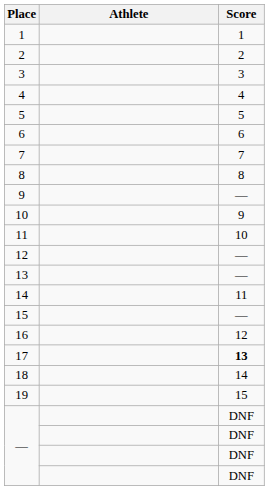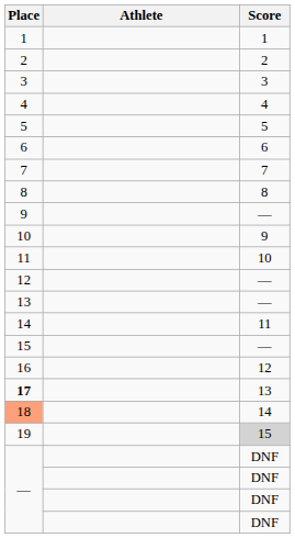17 | Place: normal -> bold
17 | Score: bold -> normal
18 | Place: no background -> lightsalmon background
19 | Score: no background -> lightgrey background
